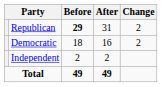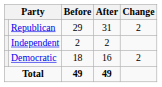Republican | Before: bold -> normal
rows swapped: Democratic <-> Independent
